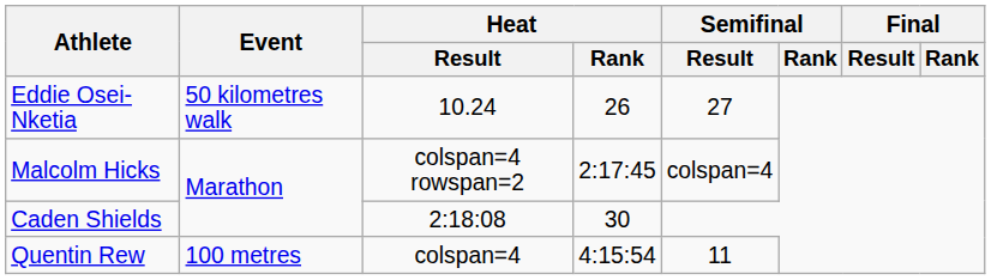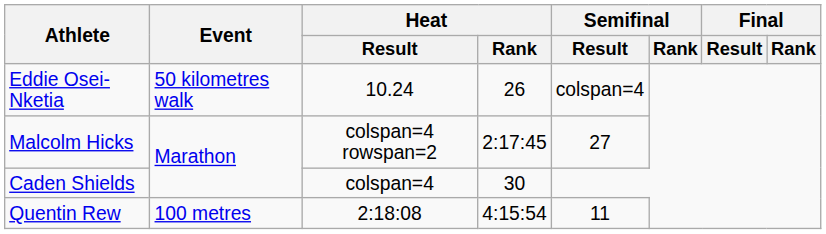Eddie Osei-Nketia | Semifinal / Result: 27 -> colspan=4
Malcolm Hicks | Semifinal / Result: colspan=4 -> 27
Caden Shields | Heat / Result: 2:18:08 -> colspan=4
Quentin Rew | Heat / Result: colspan=4 -> 2:18:08
